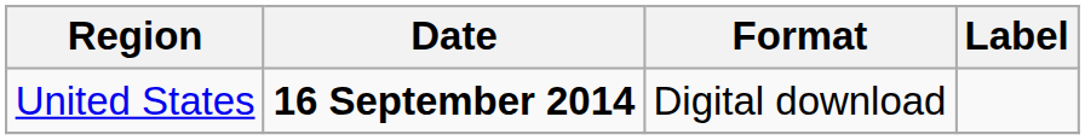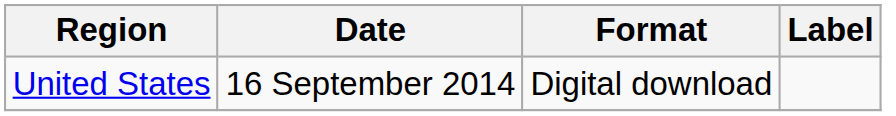United States | Date: bold -> normal
